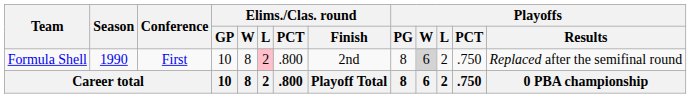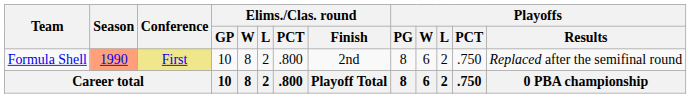Formula Shell | Season: no background -> lightsalmon background
Formula Shell | Conference: no background -> khaki background
Formula Shell | Elims./Clas. round / L: pink background -> no background
Formula Shell | Playoffs / W: lightgrey background -> no background
